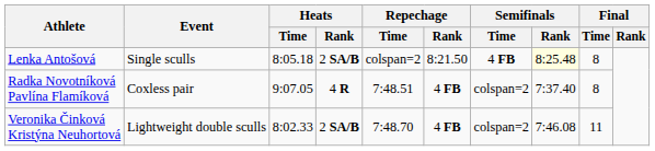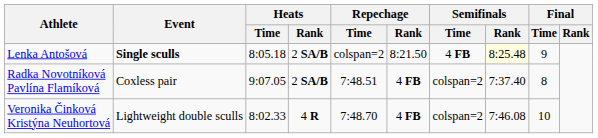Lenka Antošová | Event: normal -> bold
Lenka Antošová | Final / Time: 8 -> 9
Radka Novotníková Pavlína Flamíková | Heats / Rank: 4 R -> 2 SA/B
Veronika Činková Kristýna Neuhortová | Heats / Rank: 2 SA/B -> 4 R
Veronika Činková Kristýna Neuhortová | Final / Time: 11 -> 10
